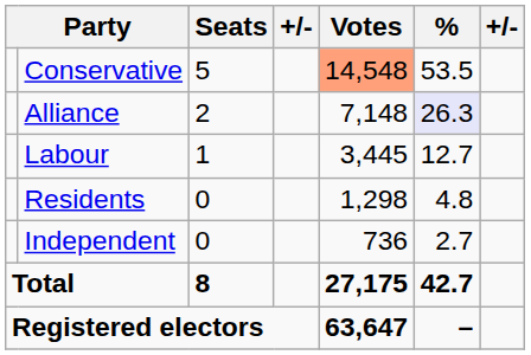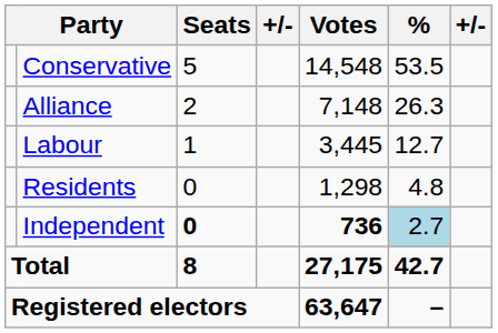Conservative | Votes: lightsalmon background -> no background
Alliance | %: lavender background -> no background
Independent | Seats: normal -> bold
Independent | Votes: normal -> bold
Independent | %: no background -> lightblue background
